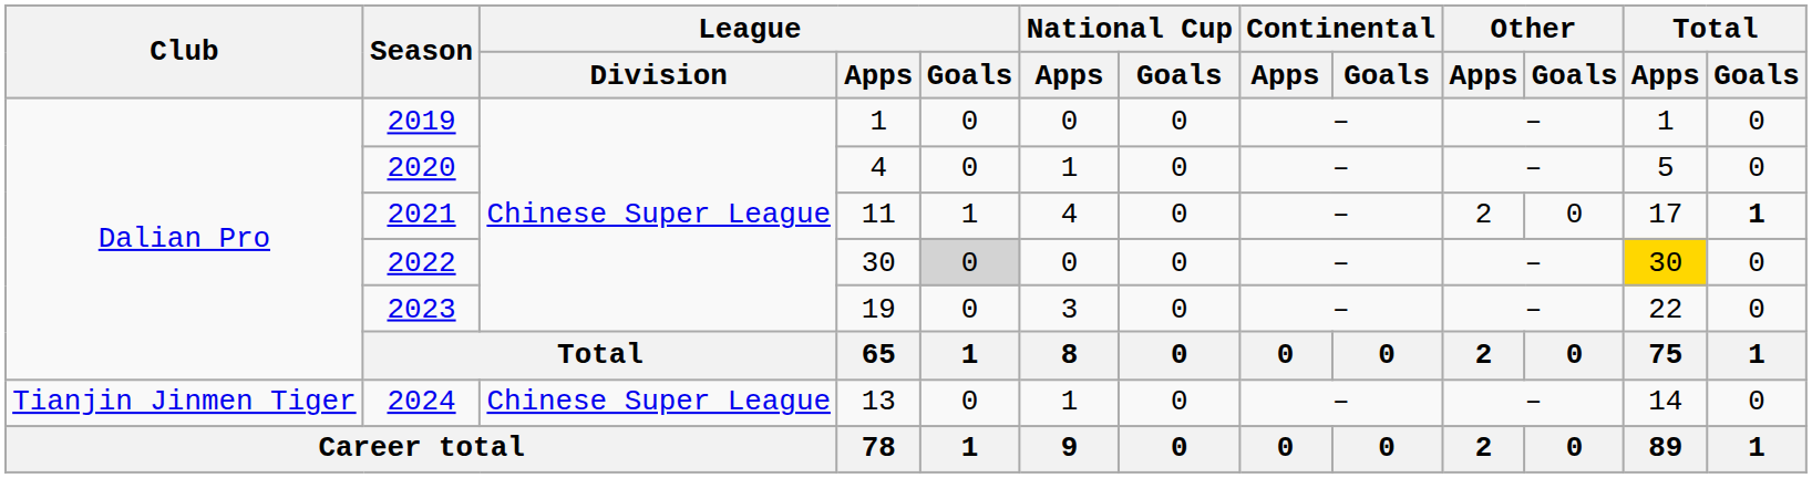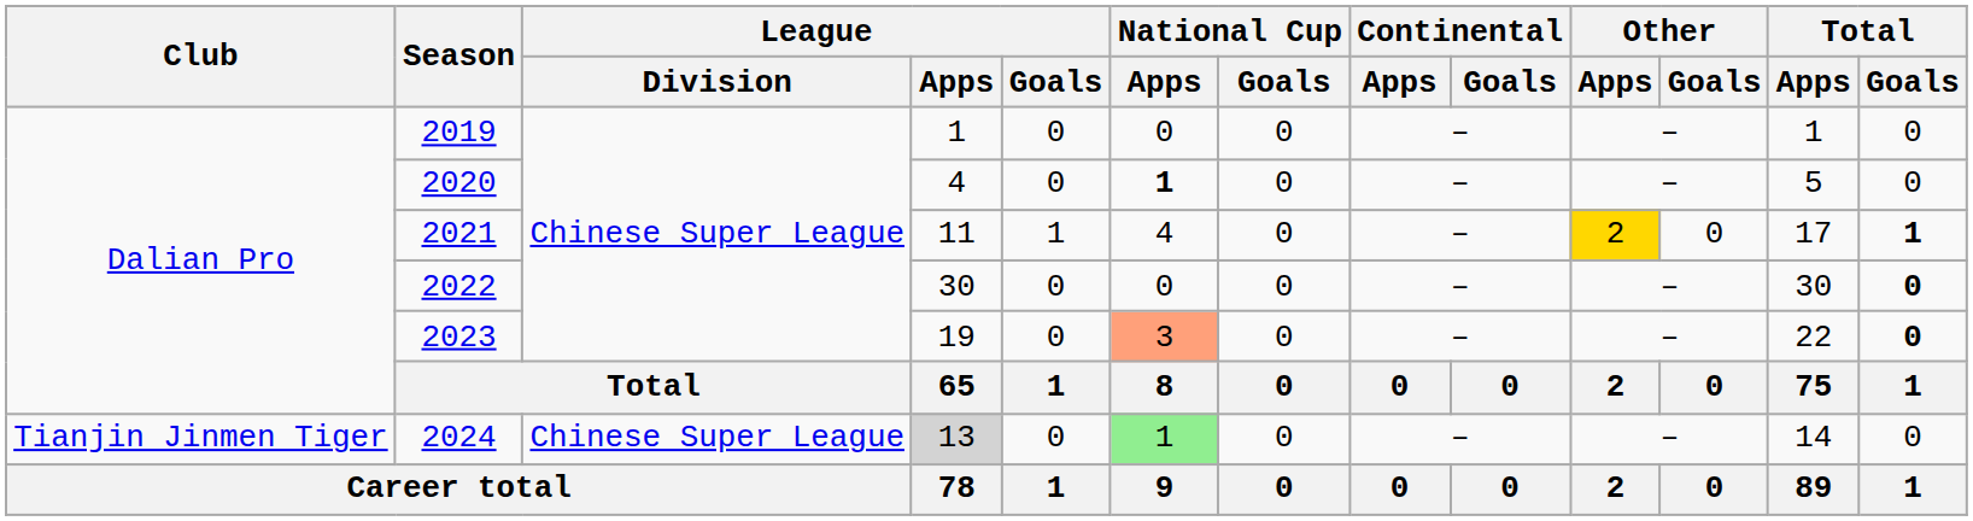2020 | National Cup / Apps: normal -> bold
2021 | Other / Apps: no background -> gold background
2022 | League / Goals: lightgrey background -> no background
2022 | Total / Apps: gold background -> no background
2022 | Total / Goals: normal -> bold
2023 | National Cup / Apps: no background -> lightsalmon background
2023 | Total / Goals: normal -> bold
2024 | League / Apps: no background -> lightgrey background
2024 | National Cup / Apps: no background -> lightgreen background
